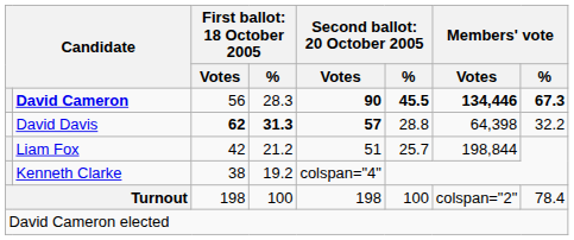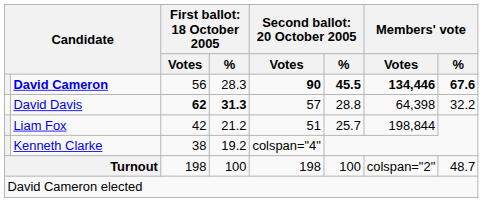David Cameron | Members' vote / %: 67.3 -> 67.6
David Davis | column 5: bold -> normal
Turnout | Members' vote / %: 78.4 -> 48.7
